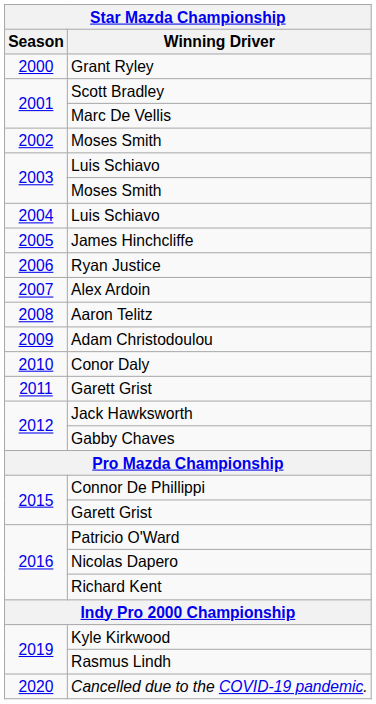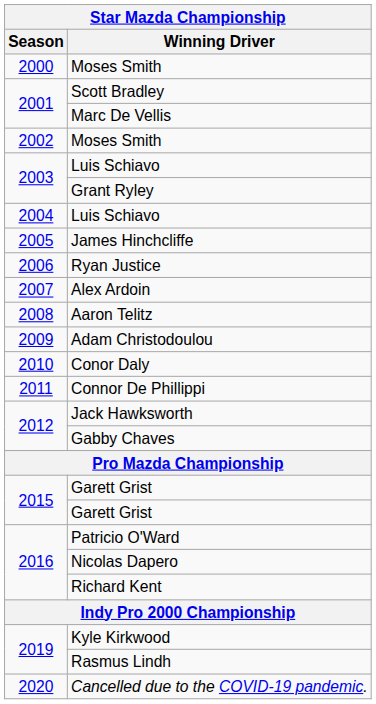row 3 | Winning Driver: Grant Ryley -> Moses Smith
row 8 | Winning Driver: Moses Smith -> Grant Ryley
row 16 | Winning Driver: Garett Grist -> Connor De Phillippi
row 20 | Winning Driver: Connor De Phillippi -> Garett Grist
